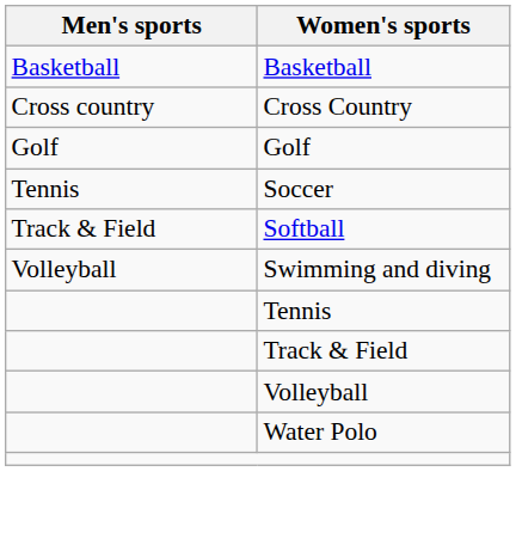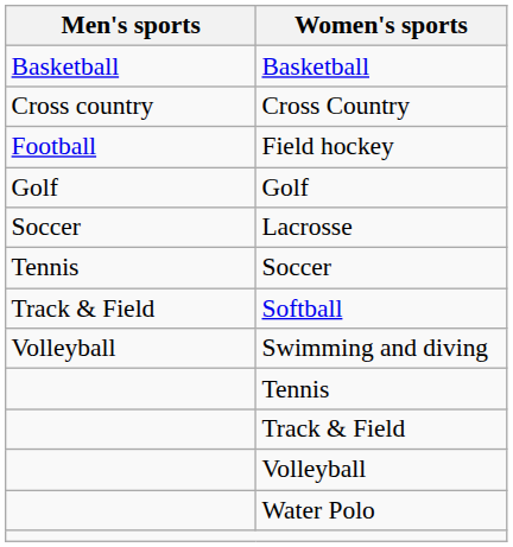+ row: Football | Field hockey
+ row: Soccer | Lacrosse
